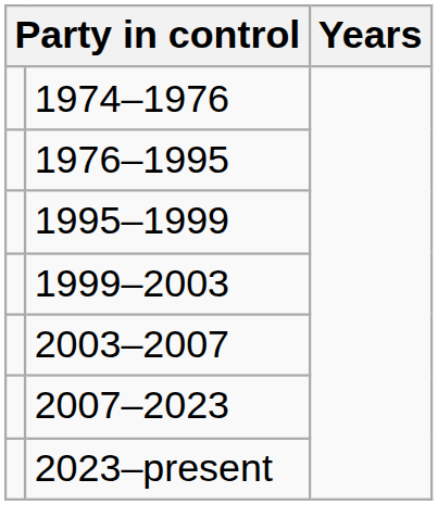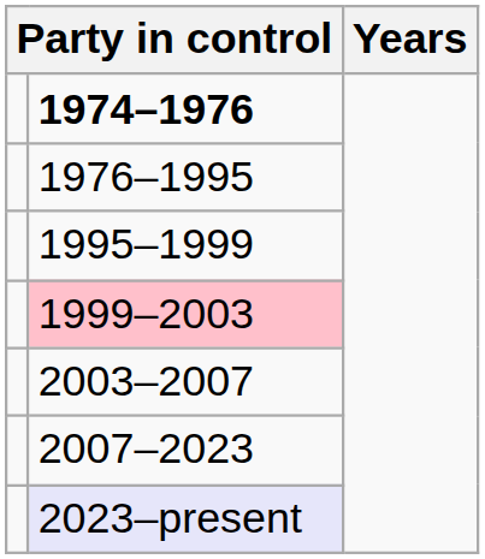1974–1976 | column 2: normal -> bold
1999–2003 | column 2: no background -> pink background
2023–present | column 2: no background -> lavender background
